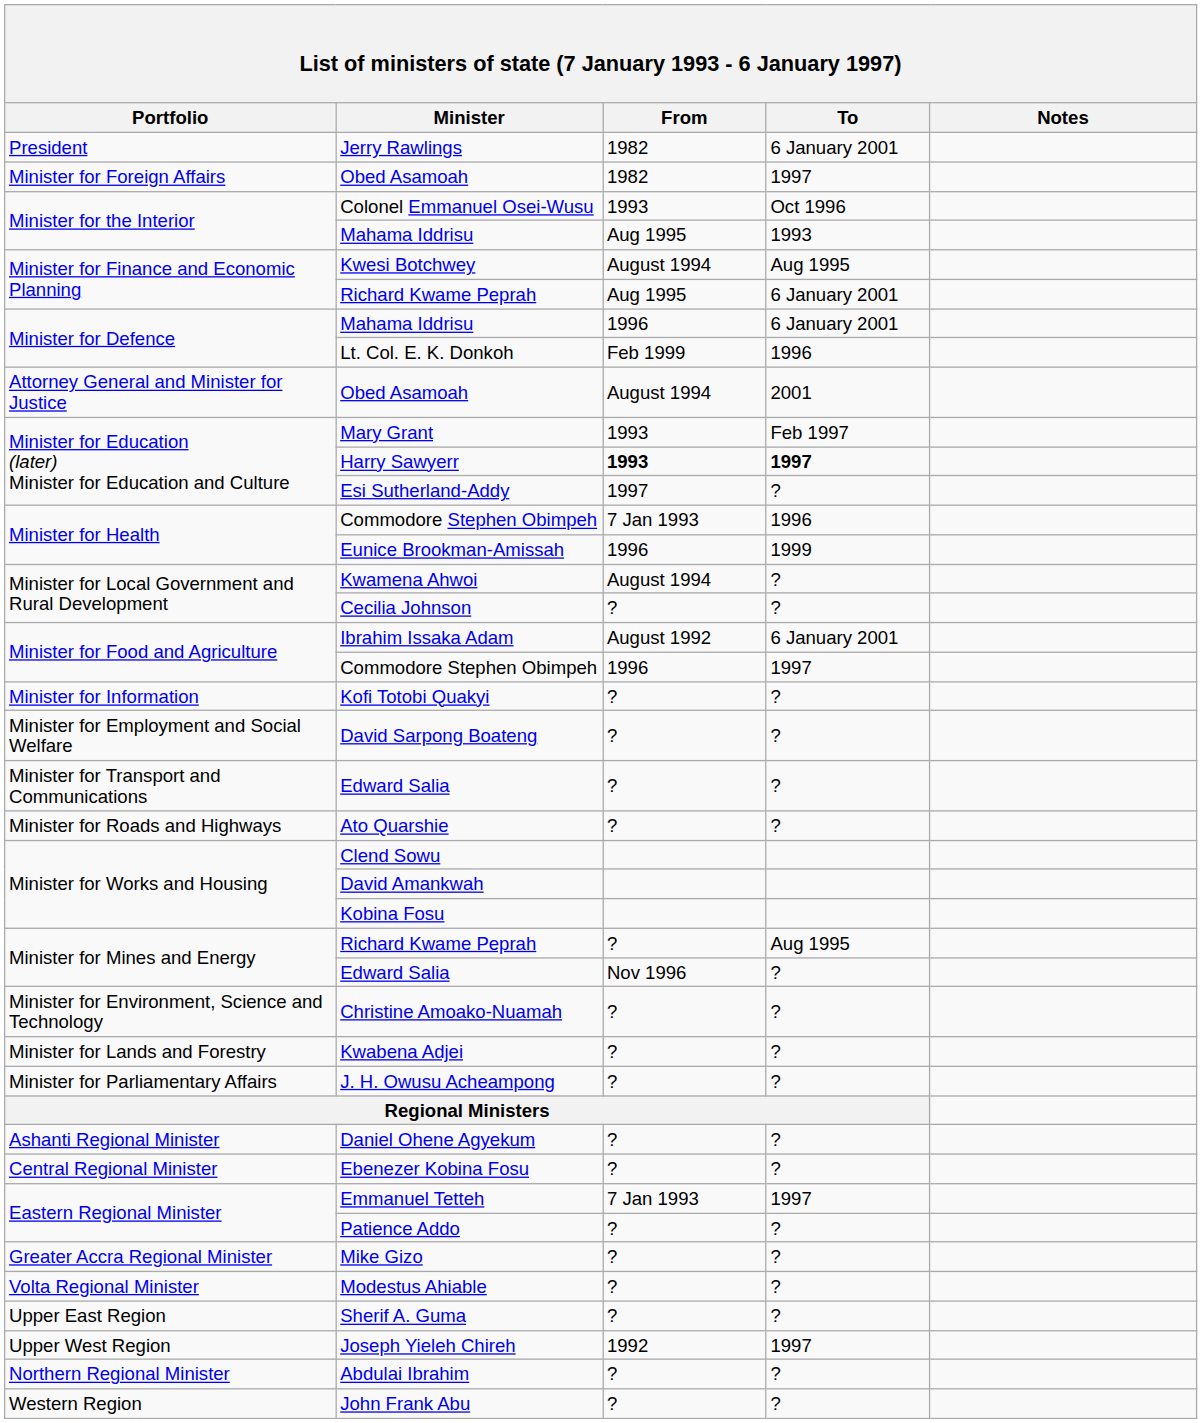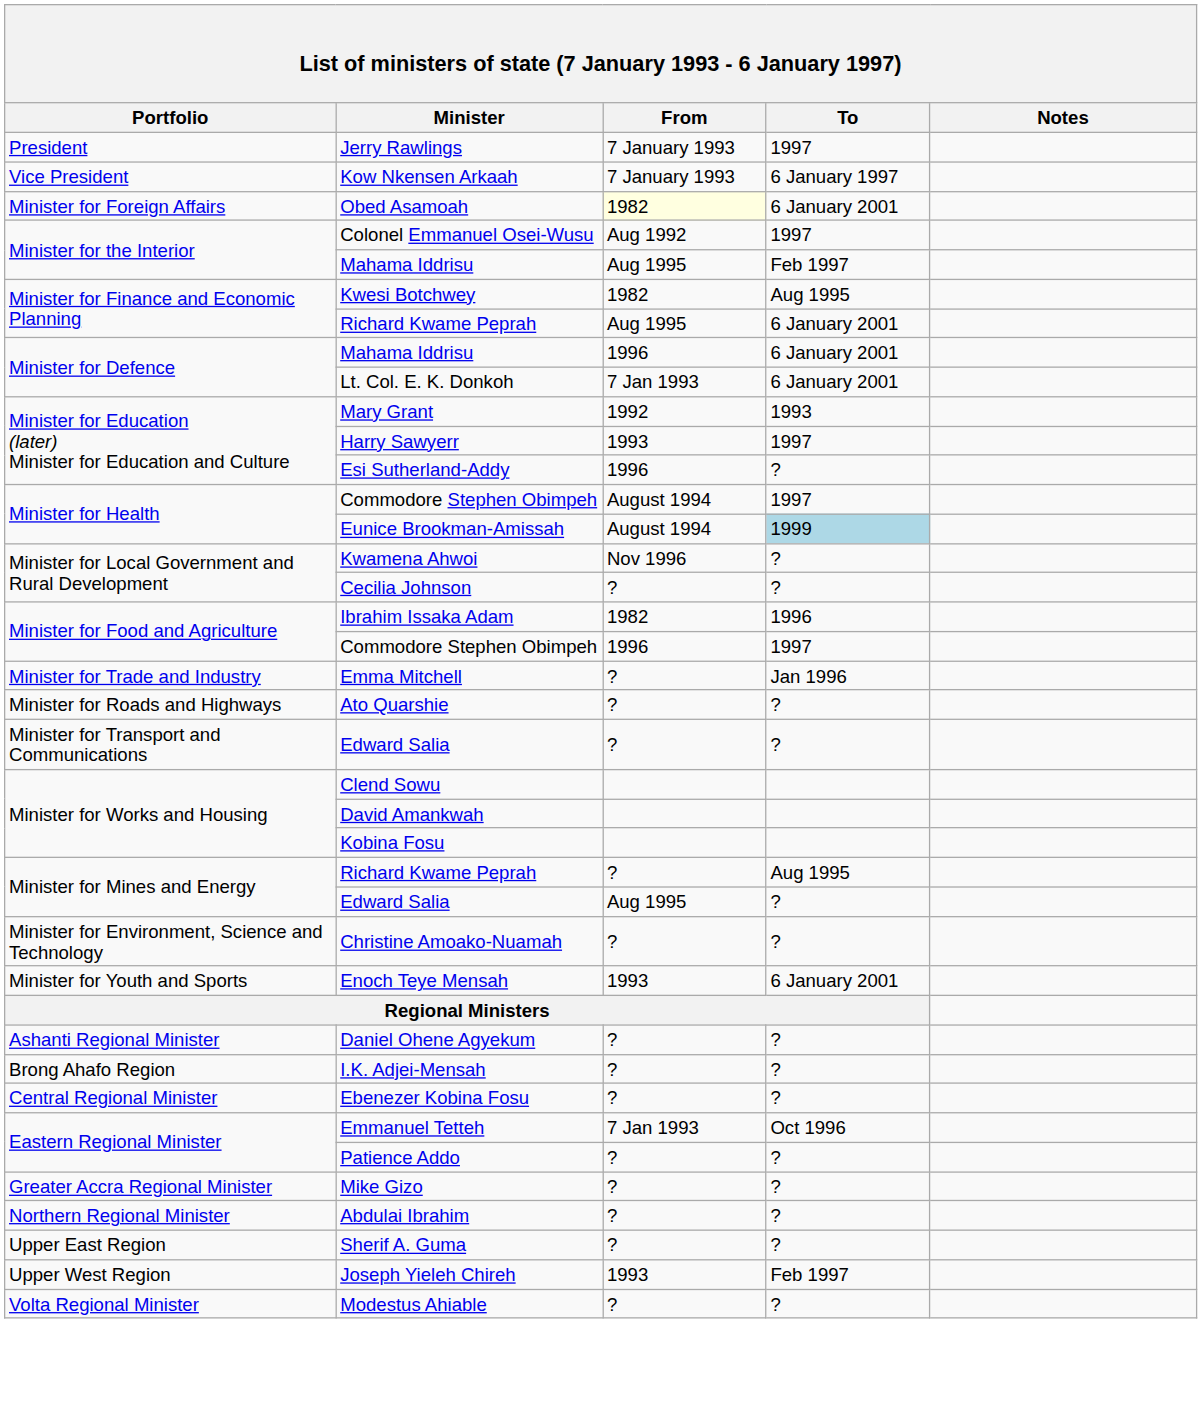Jerry Rawlings | From: 1982 -> 7 January 1993
Jerry Rawlings | To: 6 January 2001 -> 1997
+ row: Vice President | Kow Nkensen Arkaah | 7 January 1993 | 6 January 1997
Minister for Foreign Affairs / Obed Asamoah | From: no background -> lightyellow background
Minister for Foreign Affairs / Obed Asamoah | To: 1997 -> 6 January 2001
Colonel Emmanuel Osei-Wusu | From: 1993 -> Aug 1992
Colonel Emmanuel Osei-Wusu | To: Oct 1996 -> 1997
Minister for the Interior / Mahama Iddrisu | To: 1993 -> Feb 1997
Kwesi Botchwey | From: August 1994 -> 1982
Lt. Col. E. K. Donkoh | From: Feb 1999 -> 7 Jan 1993
Lt. Col. E. K. Donkoh | To: 1996 -> 6 January 2001
- row: Attorney General and Minister for Justice | Obed Asamoah | August 1994 | 2001
Mary Grant | From: 1993 -> 1992
Mary Grant | To: Feb 1997 -> 1993
Harry Sawyerr | From: bold -> normal
Harry Sawyerr | To: bold -> normal
Esi Sutherland-Addy | From: 1997 -> 1996
Minister for Health / Commodore Stephen Obimpeh | From: 7 Jan 1993 -> August 1994
Minister for Health / Commodore Stephen Obimpeh | To: 1996 -> 1997
Eunice Brookman-Amissah | From: 1996 -> August 1994
Eunice Brookman-Amissah | To: no background -> lightblue background
Kwamena Ahwoi | From: August 1994 -> Nov 1996
Ibrahim Issaka Adam | From: August 1992 -> 1982
Ibrahim Issaka Adam | To: 6 January 2001 -> 1996
+ row: Minister for Trade and Industry | Emma Mitchell | ? | Jan 1996
- row: Minister for Information | Kofi Totobi Quakyi | ? | ?
- row: Minister for Employment and Social Welfare | David Sarpong Boateng | ? | ?
rows swapped: Minister for Transport and Communications / Edward Salia <-> Ato Quarshie
Minister for Mines and Energy / Edward Salia | From: Nov 1996 -> Aug 1995
- row: Minister for Lands and Forestry | Kwabena Adjei | ? | ?
+ row: Minister for Youth and Sports | Enoch Teye Mensah | 1993 | 6 January 2001
- row: Minister for Parliamentary Affairs | J. H. Owusu Acheampong | ? | ?
+ row: Brong Ahafo Region | I.K. Adjei-Mensah | ? | ?
Emmanuel Tetteh | To: 1997 -> Oct 1996
rows swapped: Abdulai Ibrahim <-> Modestus Ahiable
Joseph Yieleh Chireh | From: 1992 -> 1993
Joseph Yieleh Chireh | To: 1997 -> Feb 1997
- row: Western Region | John Frank Abu | ? | ?
